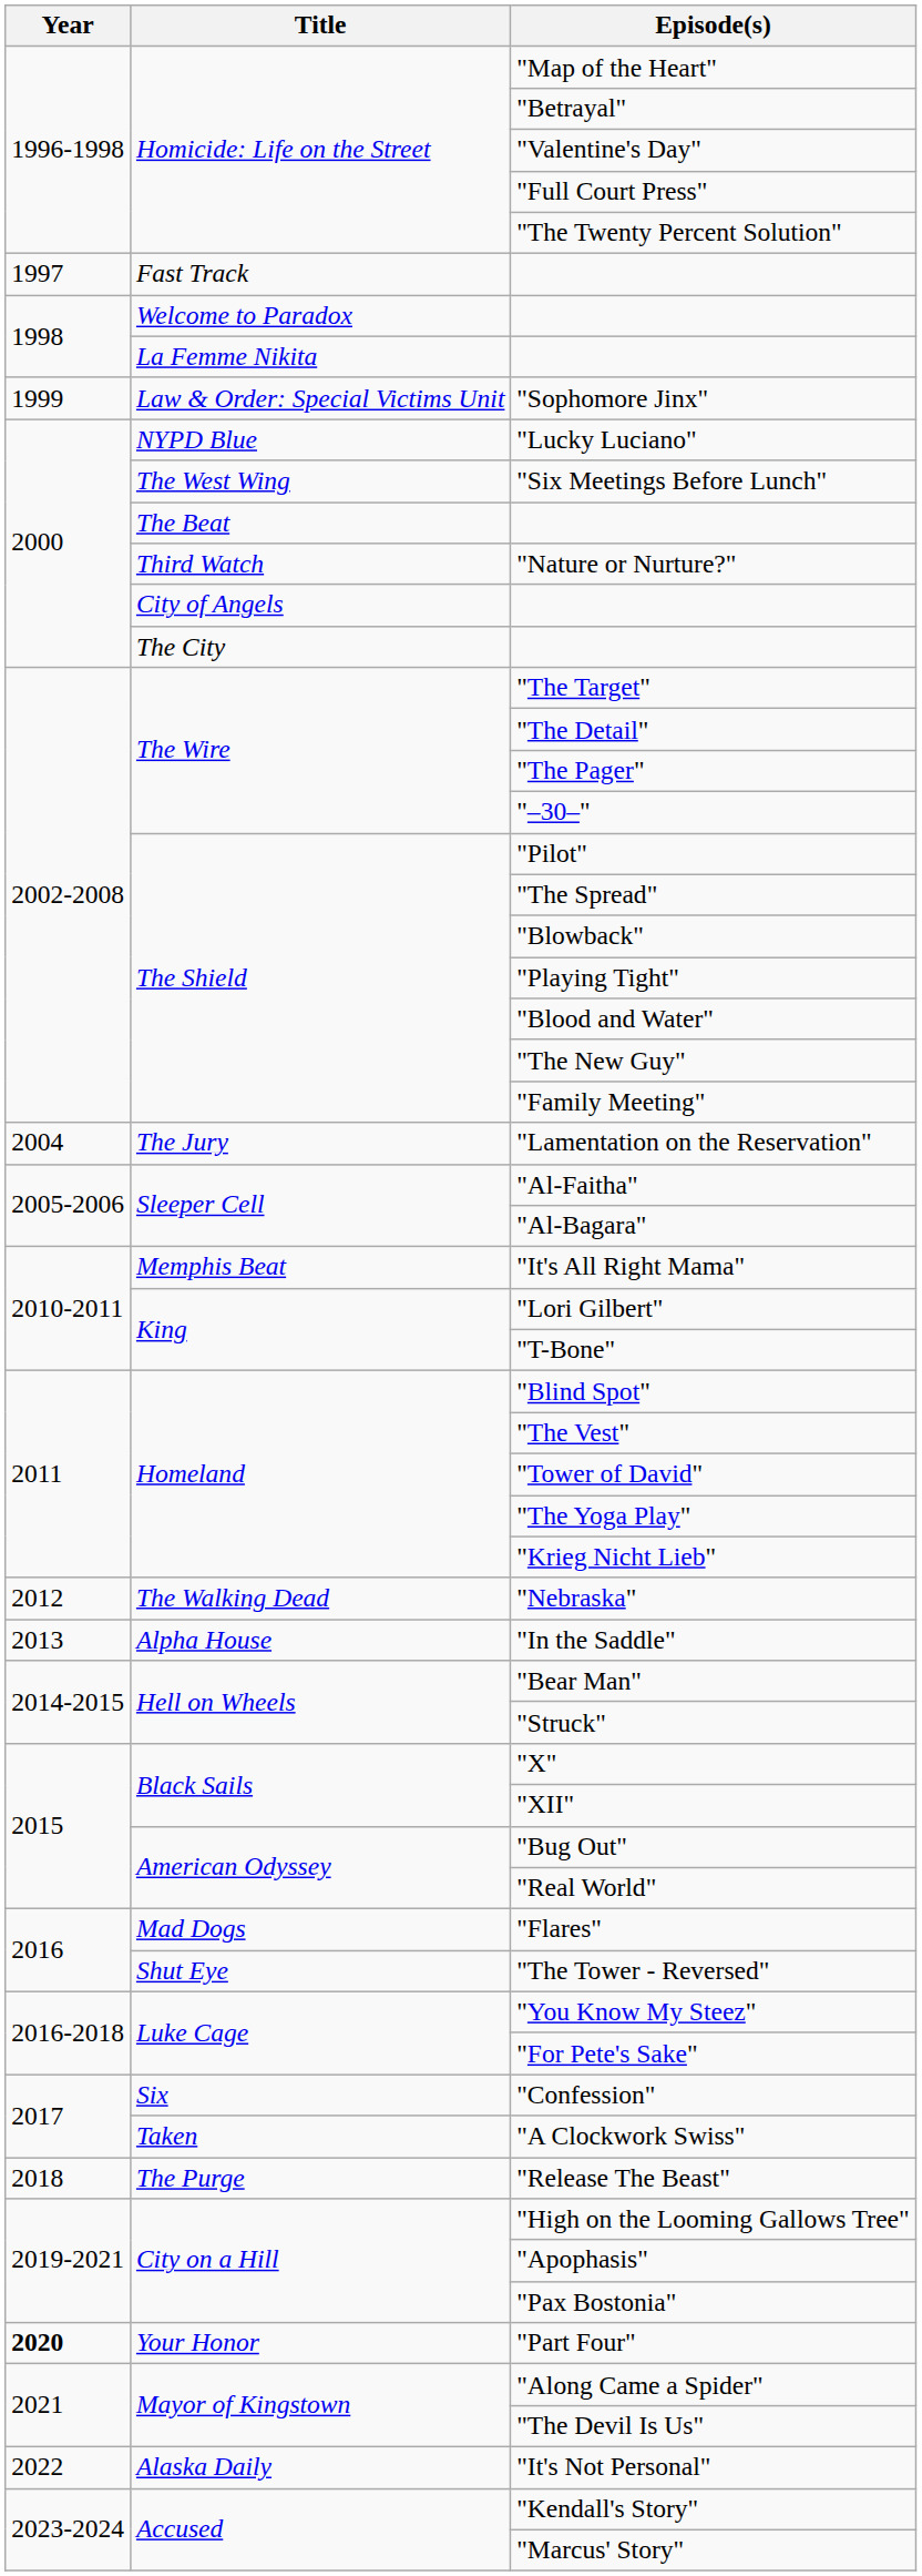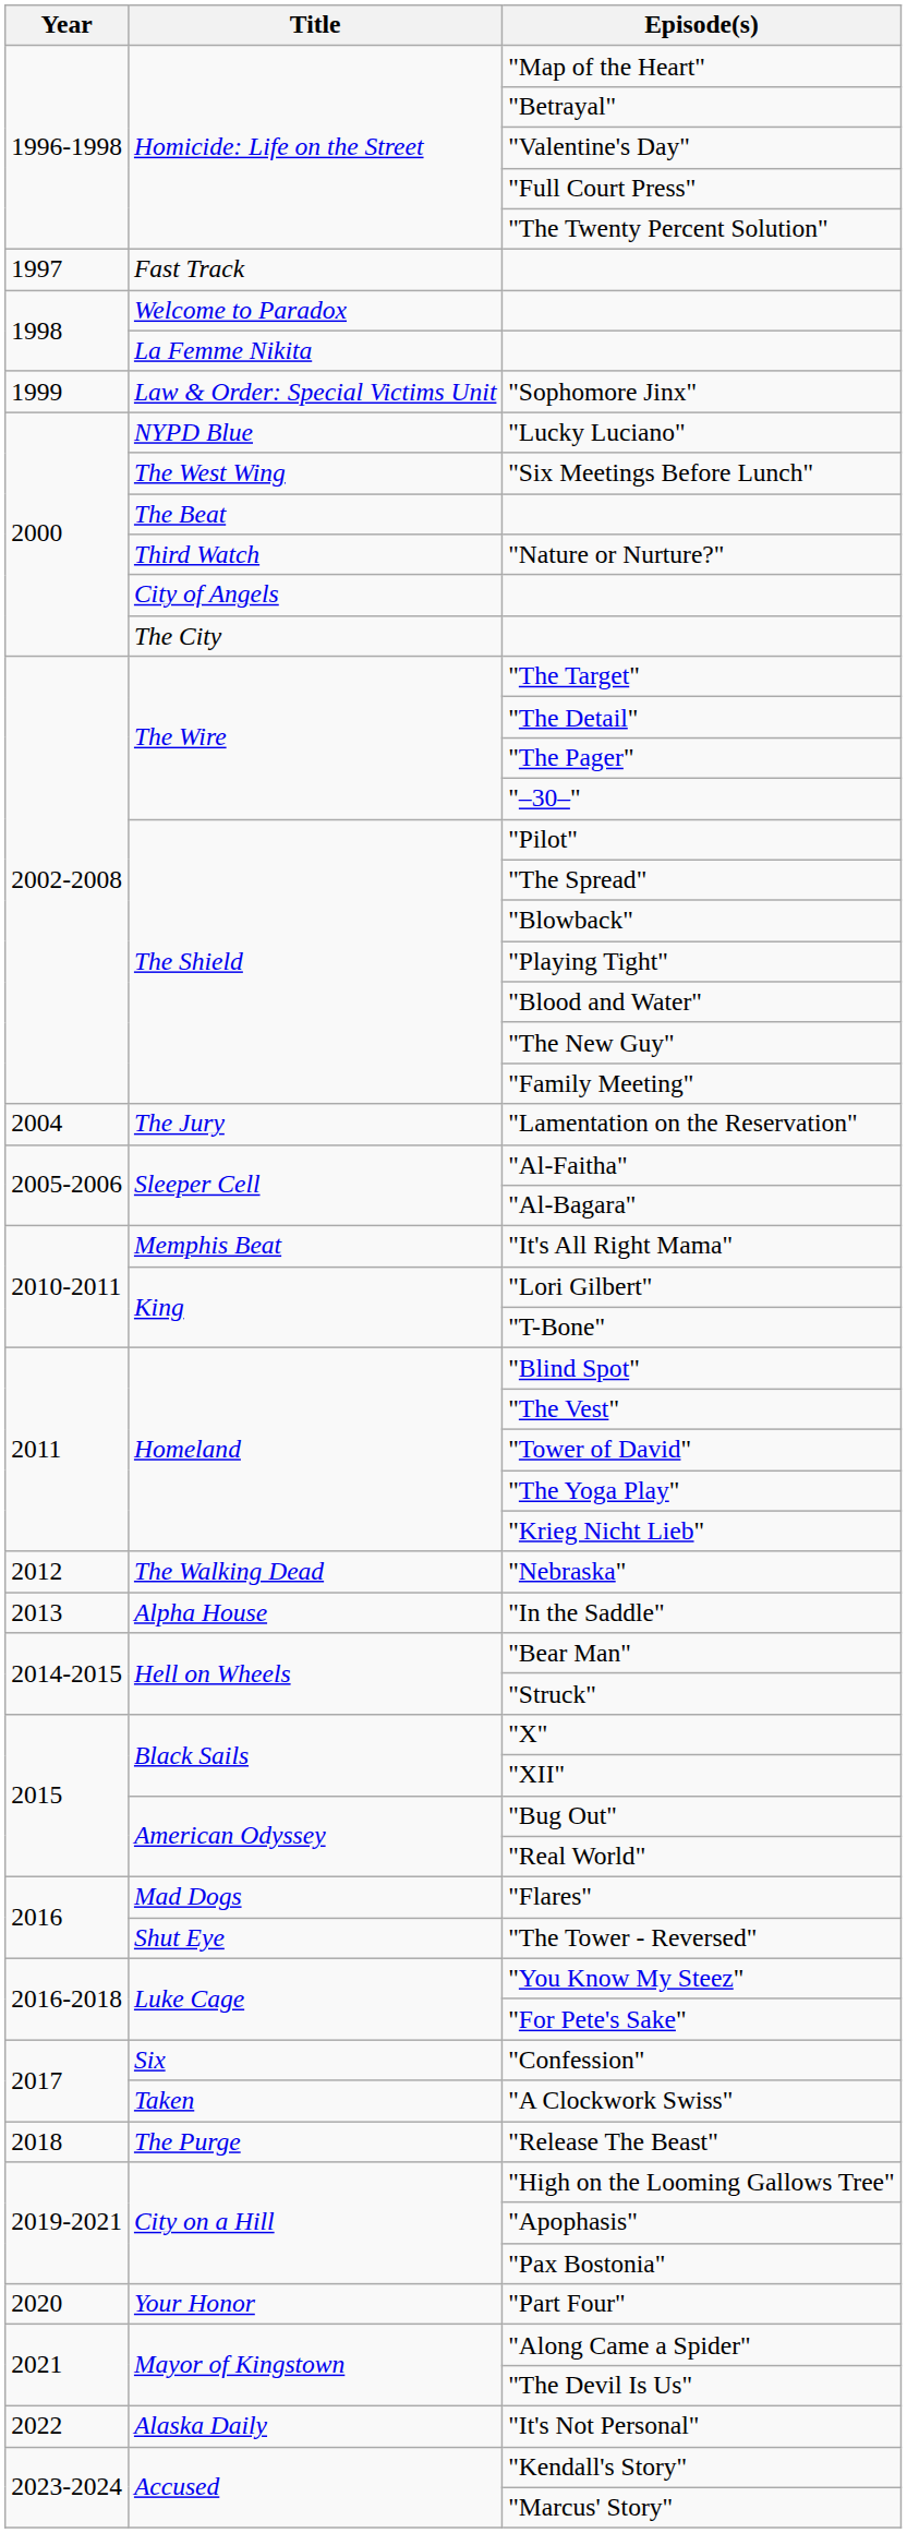"Part Four" | Year: bold -> normal
